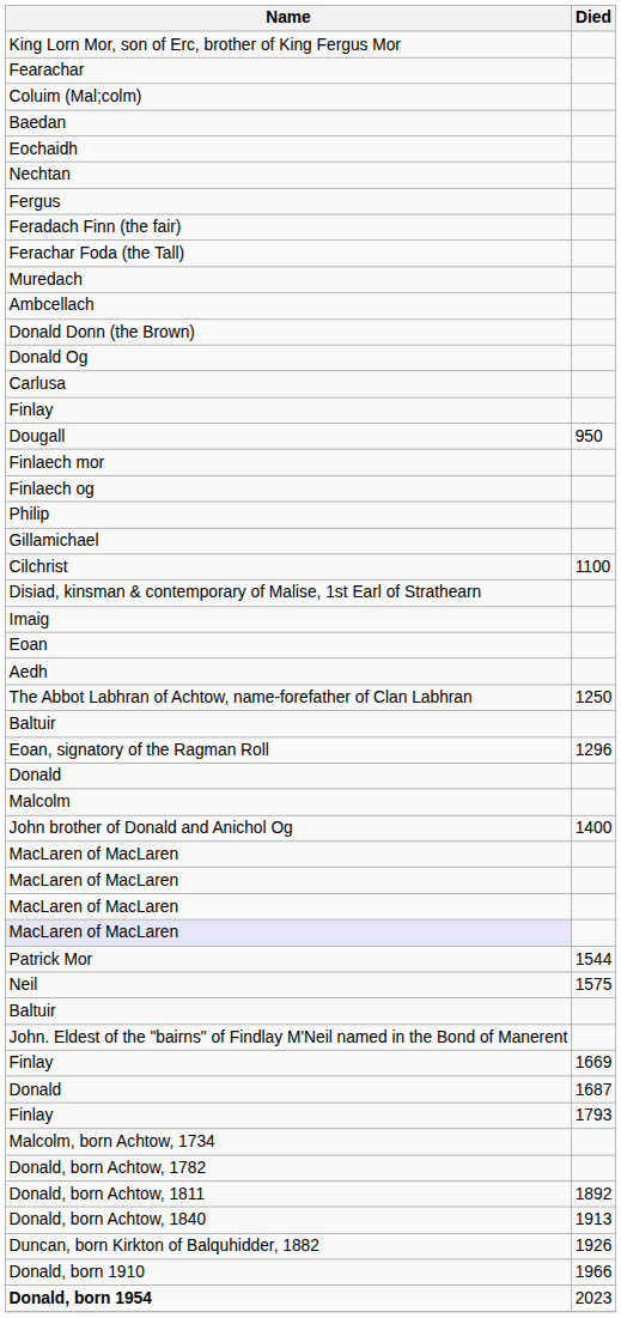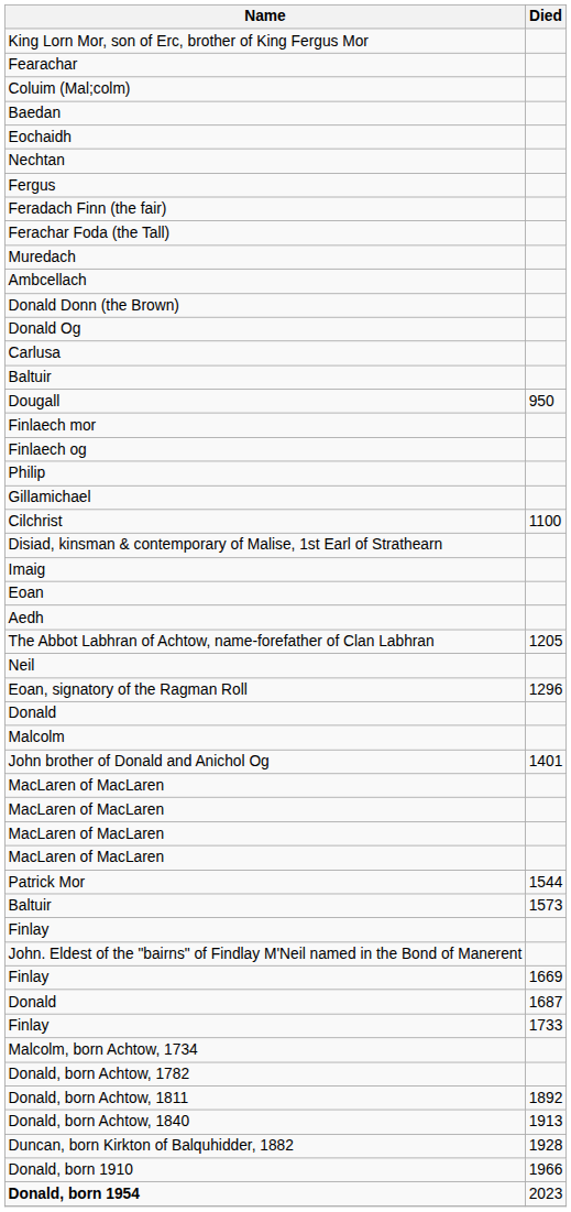row 16 | Name: Finlay -> Baltuir
row 27 | Died: 1250 -> 1205
row 28 | Name: Baltuir -> Neil
row 32 | Died: 1400 -> 1401
row 36 | Name: lavender background -> no background
row 38 | Name: Neil -> Baltuir
row 38 | Died: 1575 -> 1573
row 39 | Name: Baltuir -> Finlay
row 43 | Died: 1793 -> 1733
row 48 | Died: 1926 -> 1928
